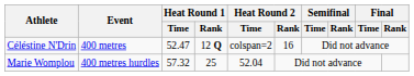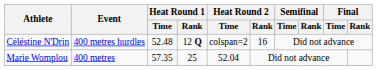Céléstine N'Drin | Event: 400 metres -> 400 metres hurdles
Céléstine N'Drin | Heat Round 1 / Time: 52.47 -> 52.48
Marie Womplou | Event: 400 metres hurdles -> 400 metres
Marie Womplou | Heat Round 1 / Time: 57.32 -> 57.35
